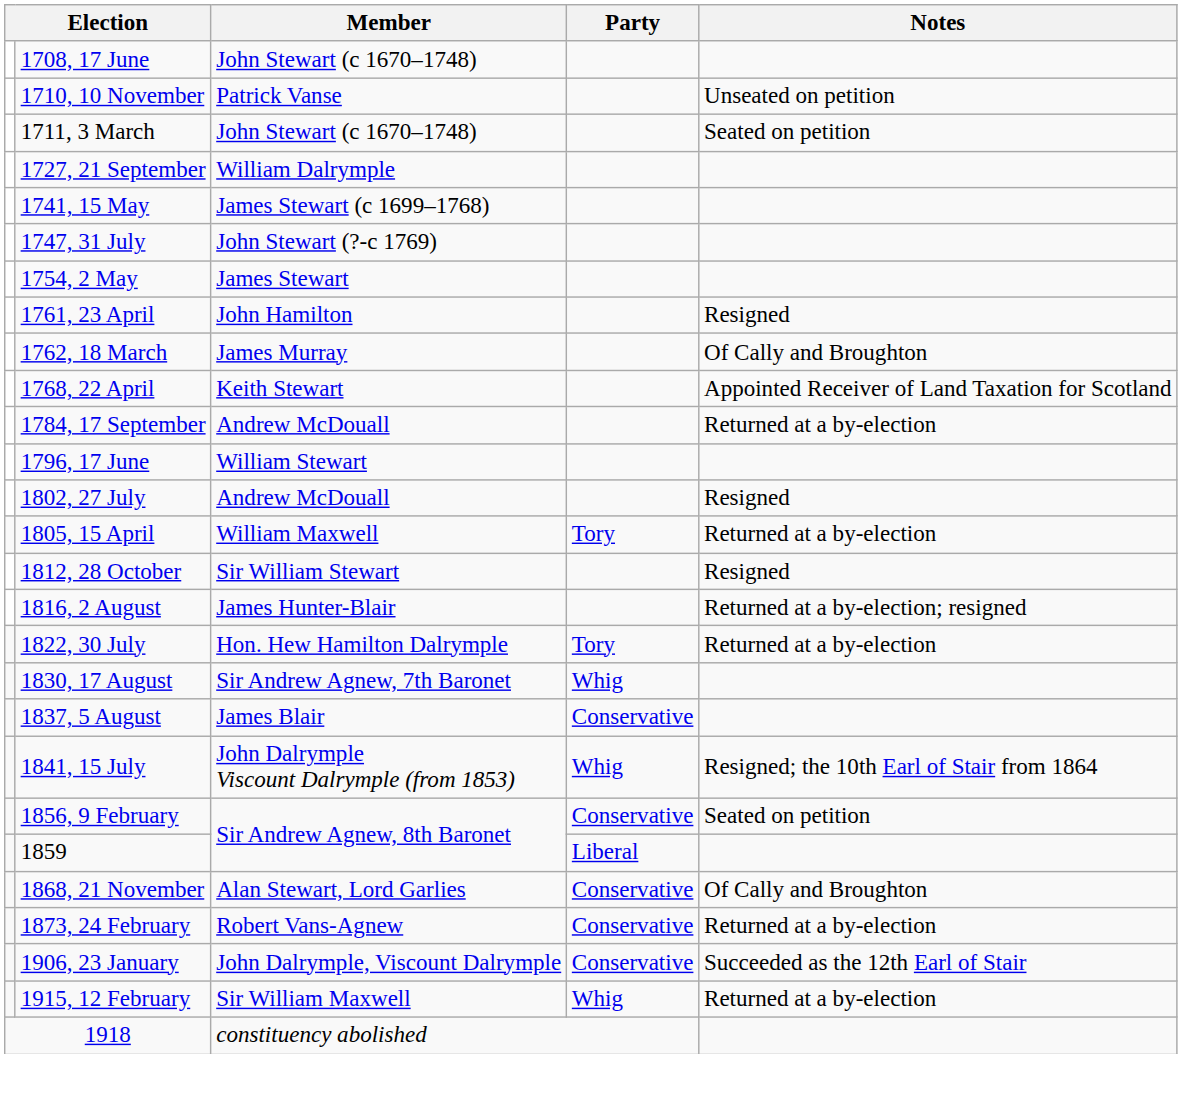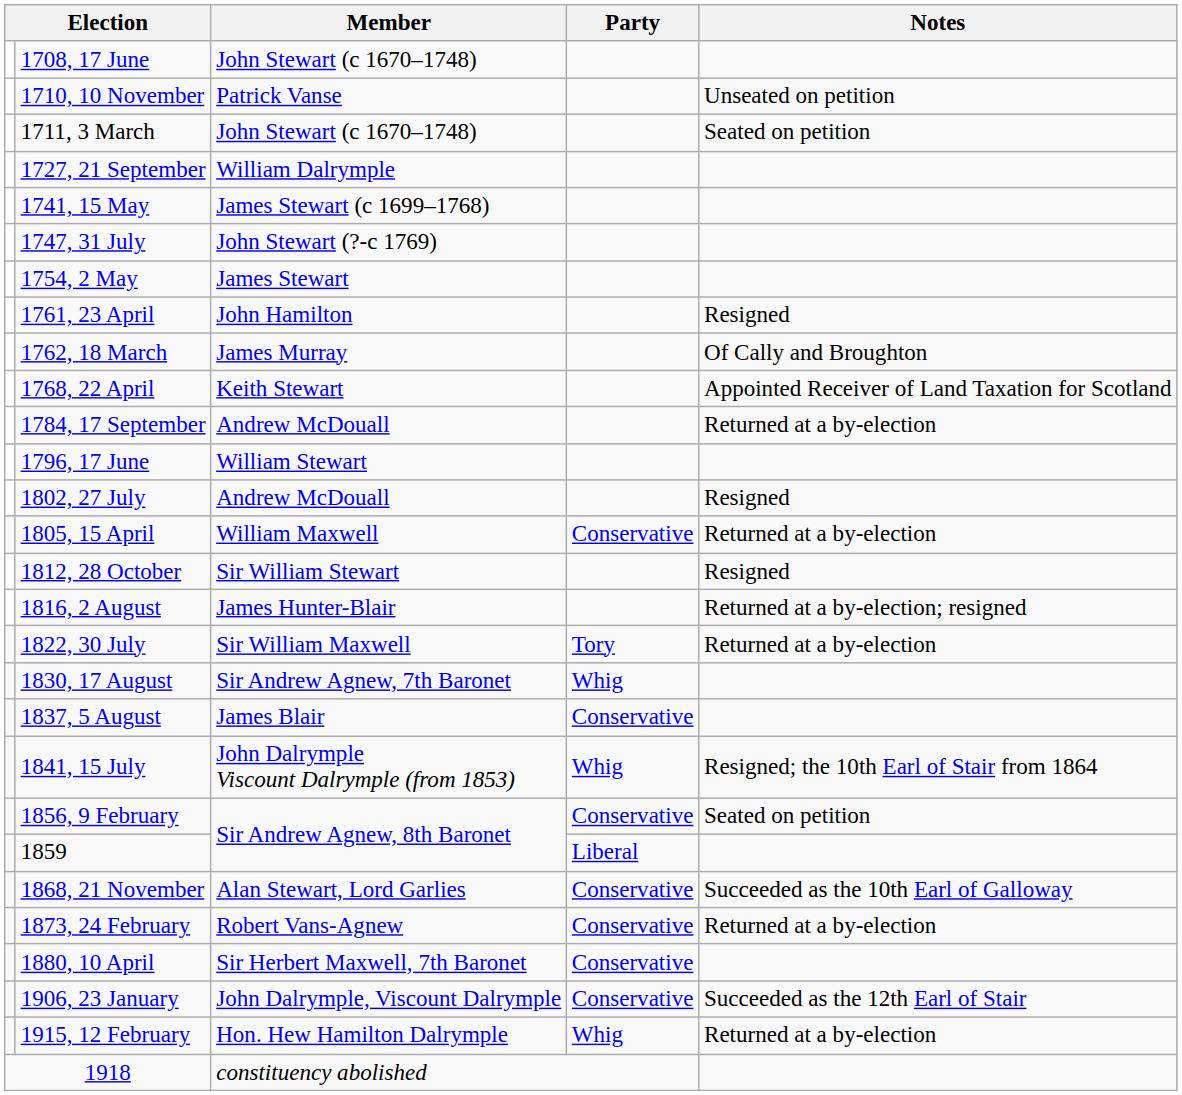1805, 15 April | Party: Tory -> Conservative
1822, 30 July | Member: Hon. Hew Hamilton Dalrymple -> Sir William Maxwell
1868, 21 November | Notes: Of Cally and Broughton -> Succeeded as the 10th Earl of Galloway
+ row: 1880, 10 April | Sir Herbert Maxwell, 7th Baronet | Conservative
1915, 12 February | Member: Sir William Maxwell -> Hon. Hew Hamilton Dalrymple
